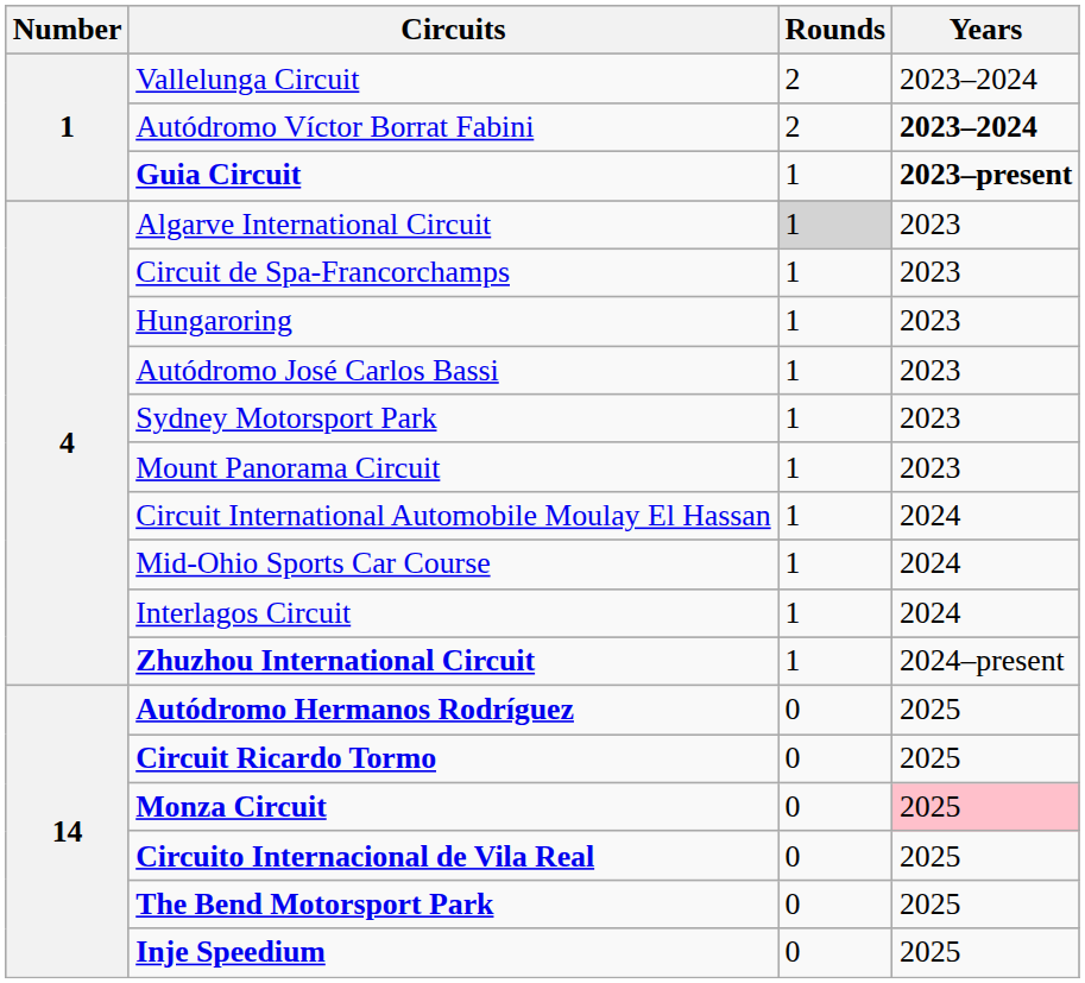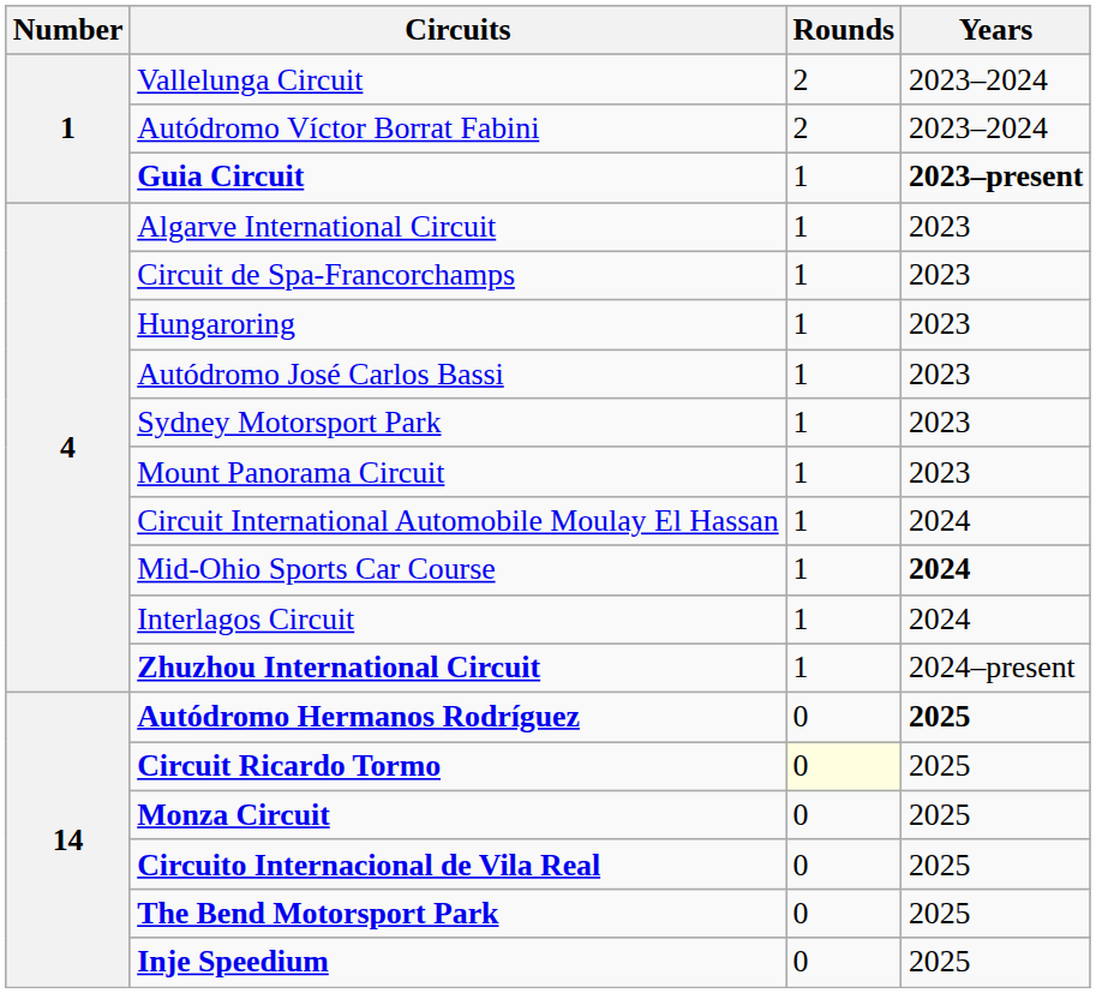Autódromo Víctor Borrat Fabini | Years: bold -> normal
Algarve International Circuit | Rounds: lightgrey background -> no background
Mid-Ohio Sports Car Course | Years: normal -> bold
Autódromo Hermanos Rodríguez | Years: normal -> bold
Circuit Ricardo Tormo | Rounds: no background -> lightyellow background
Monza Circuit | Years: pink background -> no background
